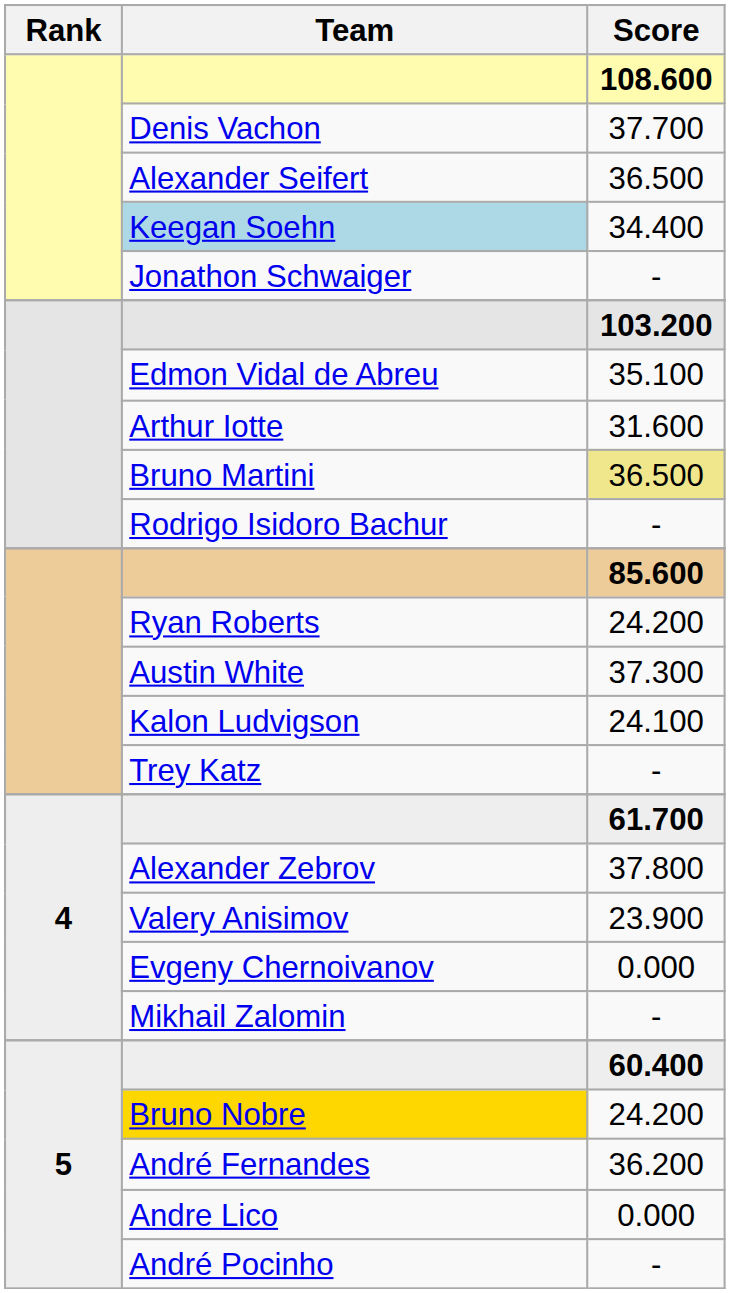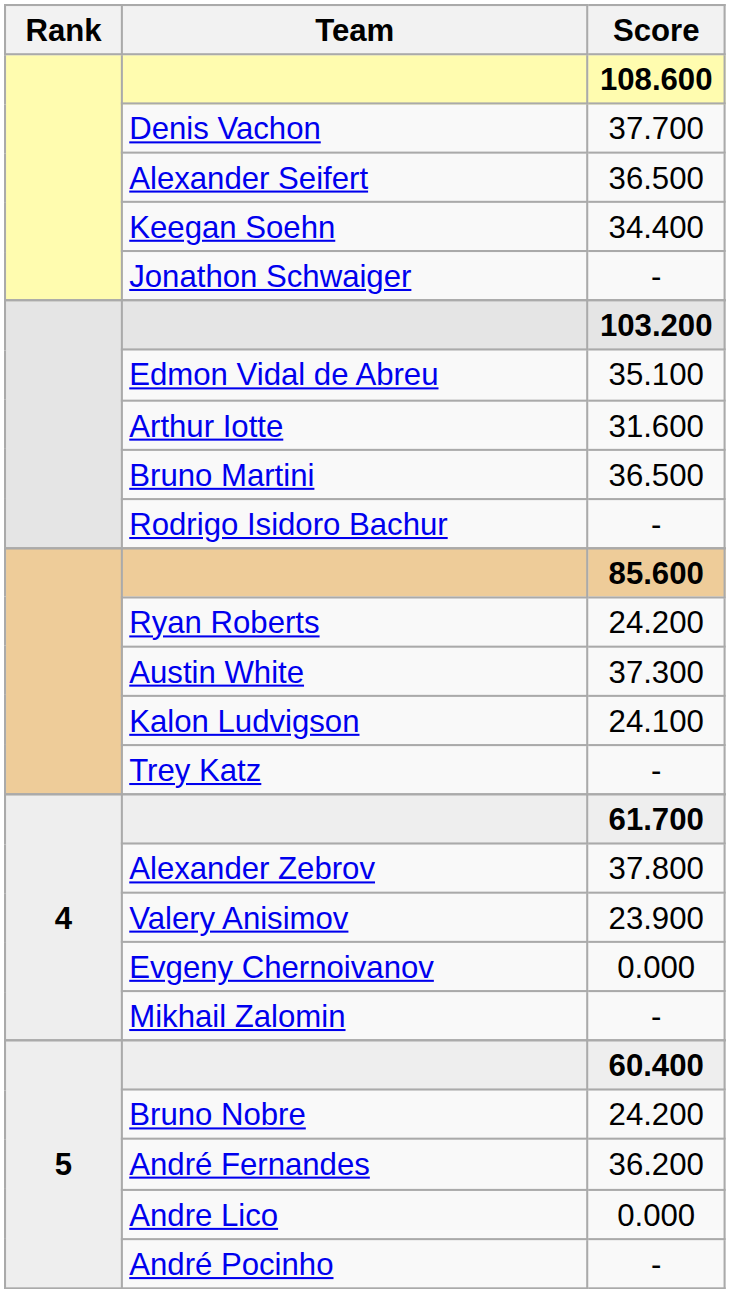Keegan Soehn | Team: lightblue background -> no background
Bruno Martini | Score: khaki background -> no background
Bruno Nobre | Team: gold background -> no background
